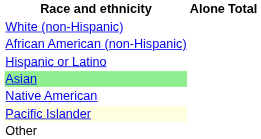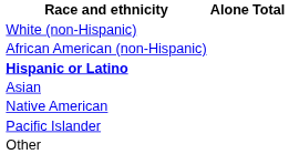Hispanic or Latino | Race and ethnicity: normal -> bold
Asian | Race and ethnicity: lightgreen background -> no background
Pacific Islander | Race and ethnicity: lightyellow background -> no background
